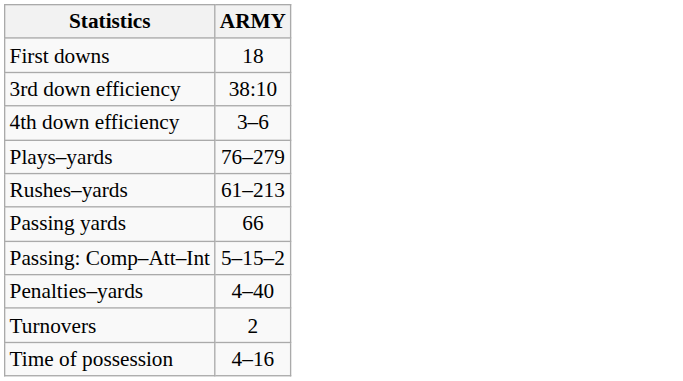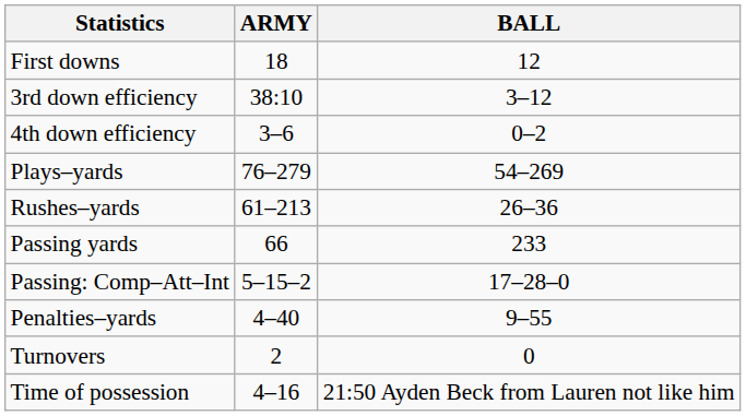+ column: BALL | 12 | 3–12 | 0–2 | 54–269 | 26–36 | 233 | 17–28–0 | 9–55 | 0 | 21:50 Ayden Beck from Lauren not like him
